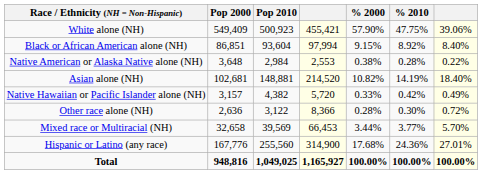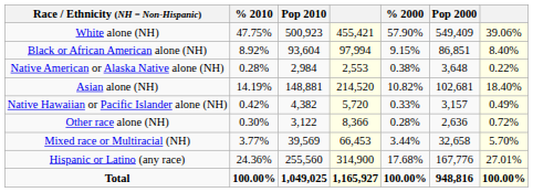columns swapped: Pop 2000 <-> % 2010
